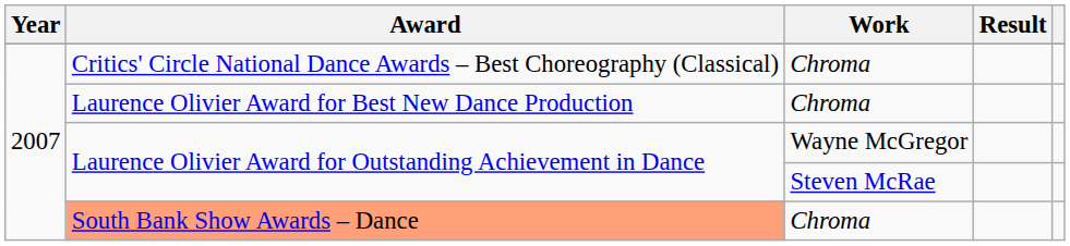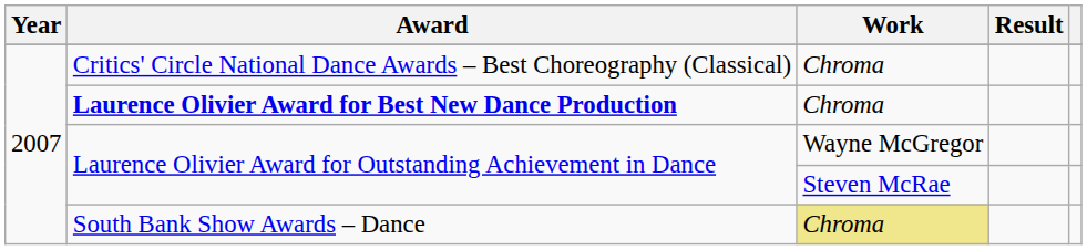Laurence Olivier Award for Best New Dance Production | Award: normal -> bold
South Bank Show Awards – Dance | Award: lightsalmon background -> no background
South Bank Show Awards – Dance | Work: no background -> khaki background
